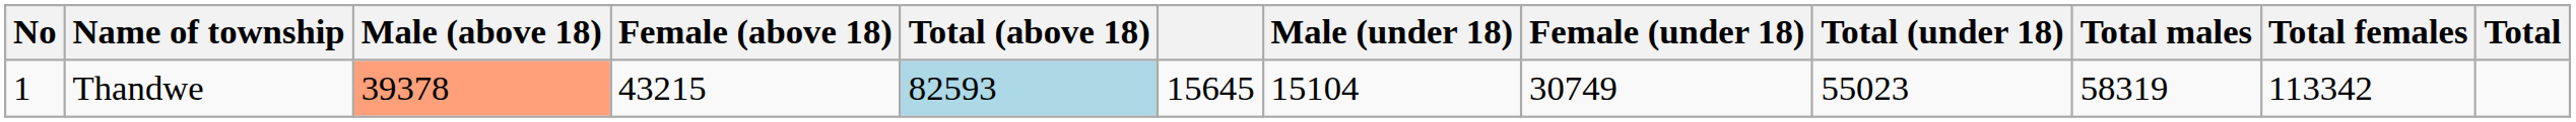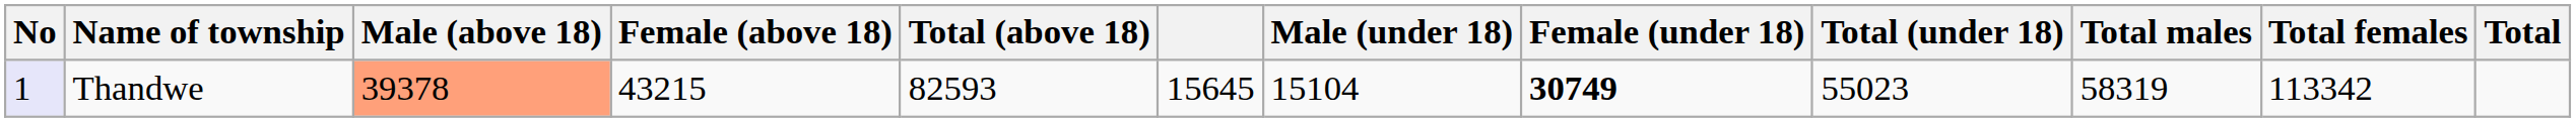Thandwe | No: no background -> lavender background
Thandwe | Total (above 18): lightblue background -> no background
Thandwe | Female (under 18): normal -> bold
